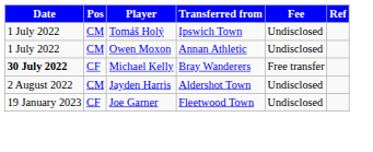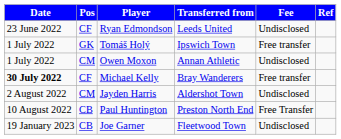+ row: 23 June 2022 | CF | Ryan Edmondson | Leeds United | Undisclosed
Tomáš Holý | Pos: CM -> GK
Tomáš Holý | Fee: Undisclosed -> Free transfer
+ row: 10 August 2022 | CB | Paul Huntington | Preston North End | Free Transfer
Joe Garner | Pos: CF -> CB
